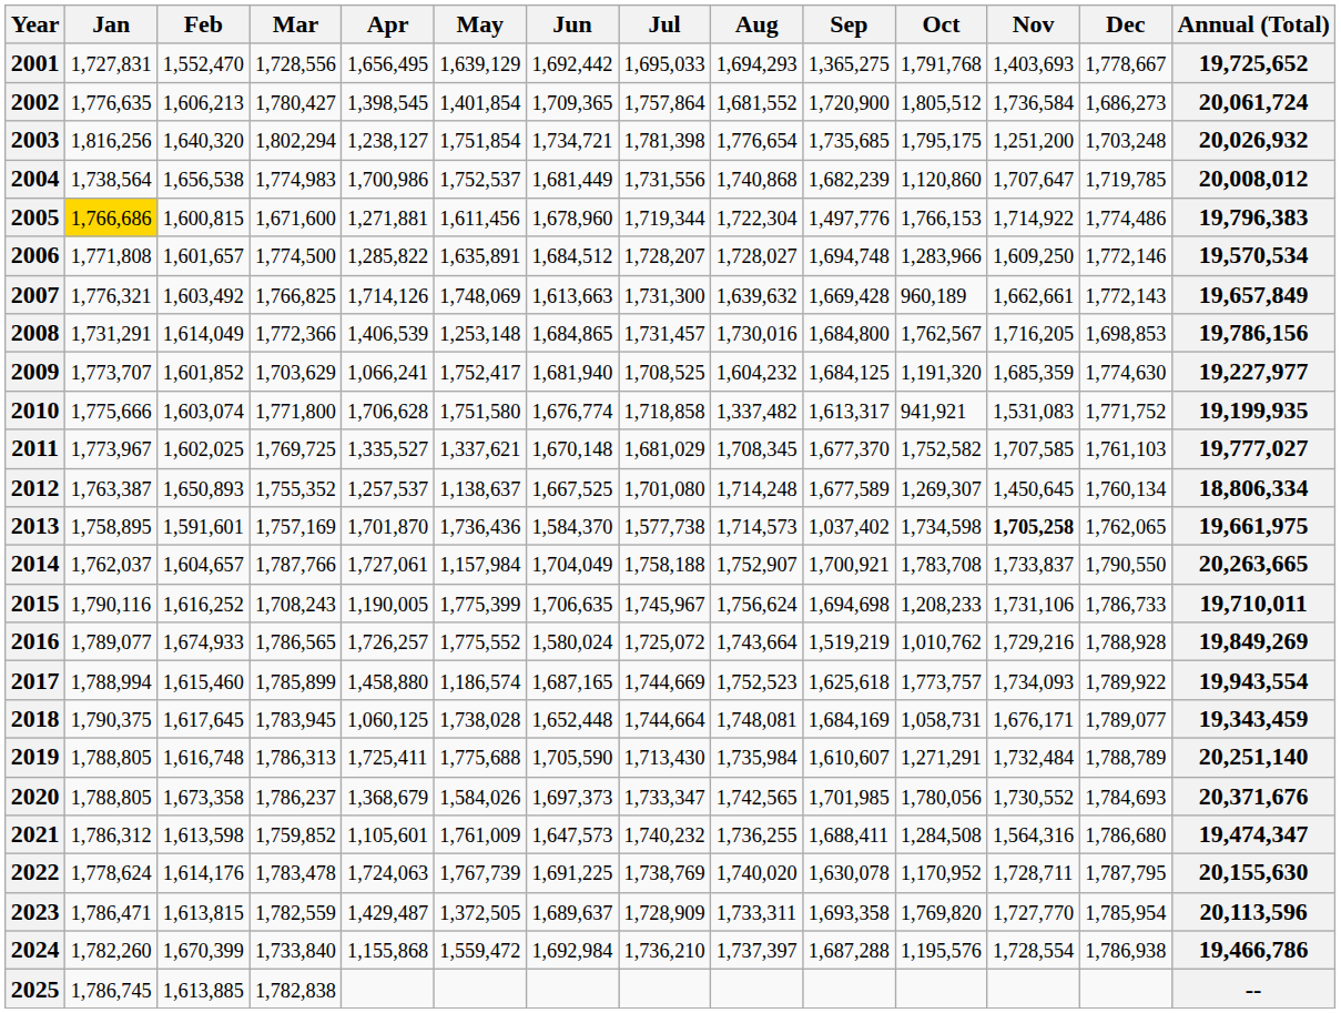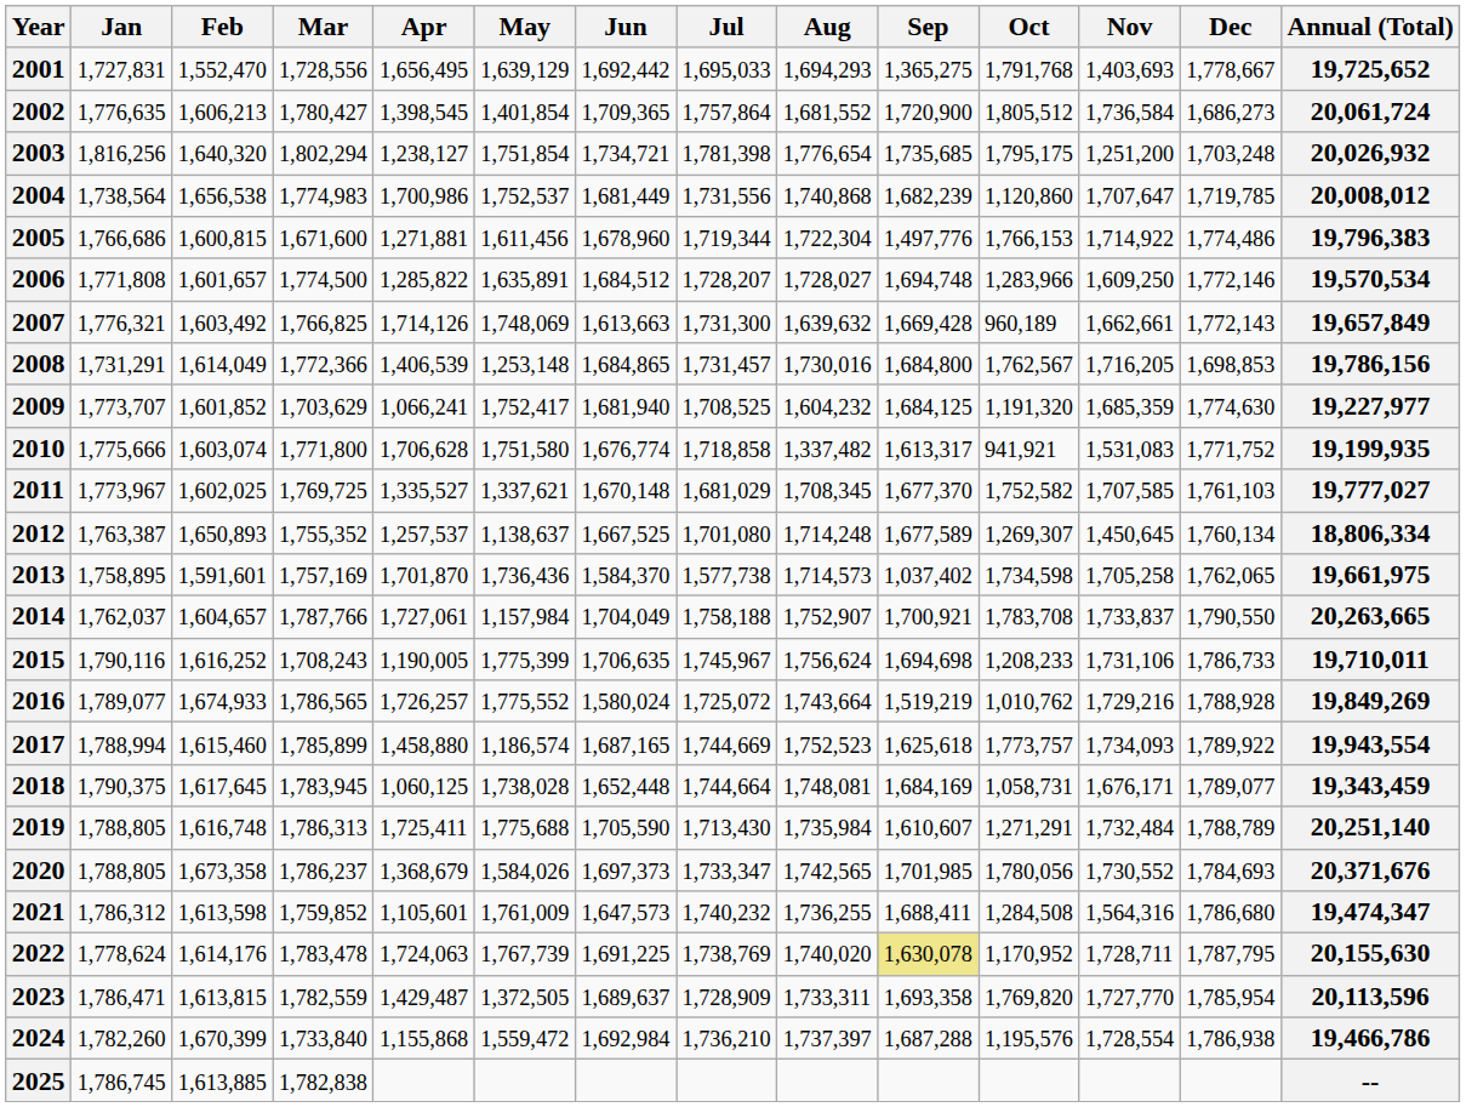2005 | Jan: gold background -> no background
2013 | Nov: bold -> normal
2022 | Sep: no background -> khaki background
